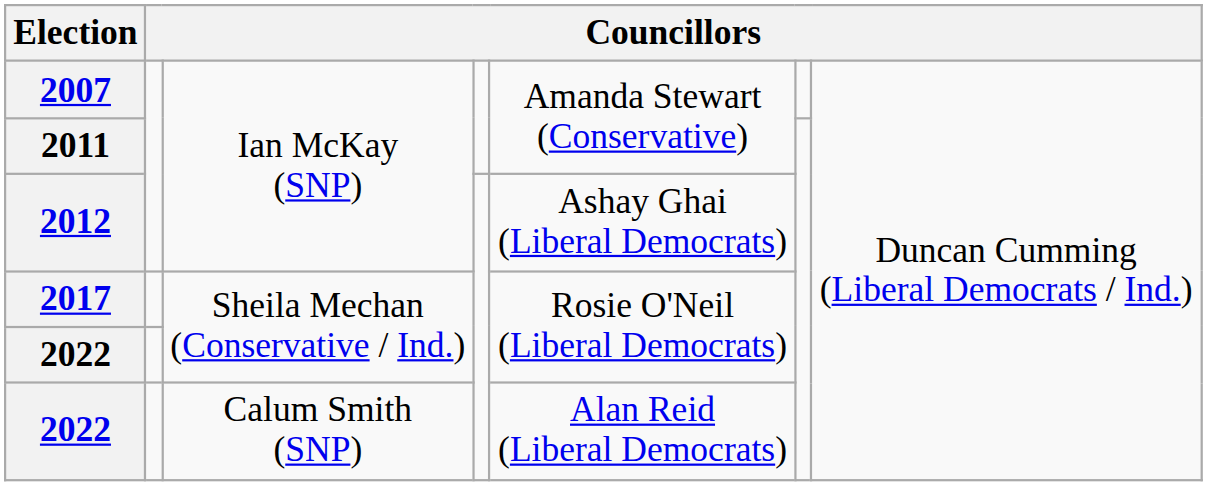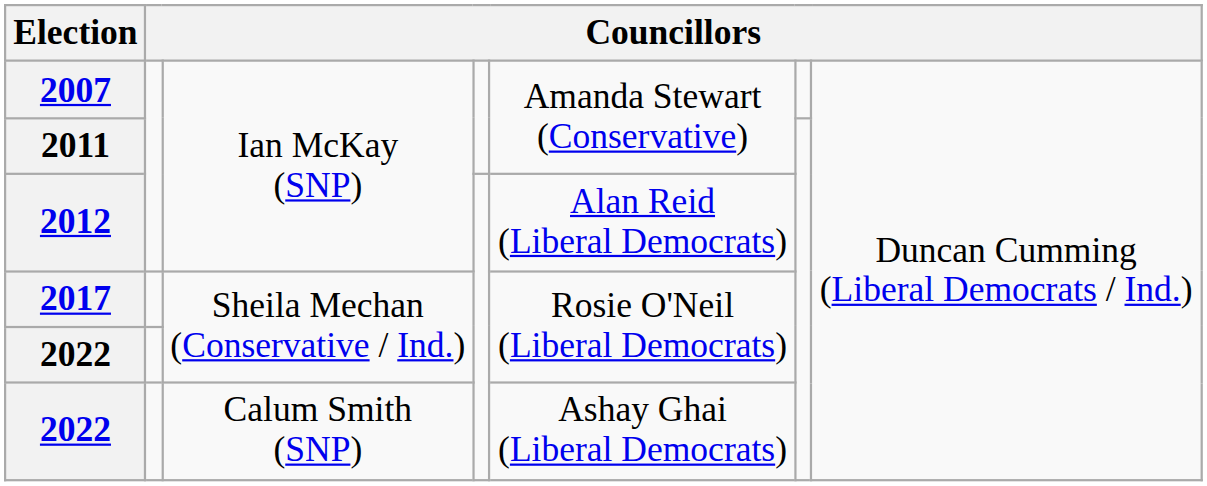2012 | column 5: Ashay Ghai (Liberal Democrats) -> Alan Reid (Liberal Democrats)
2022 / Calum Smith (SNP) | column 5: Alan Reid (Liberal Democrats) -> Ashay Ghai (Liberal Democrats)
